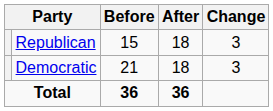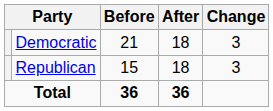rows swapped: Democratic <-> Republican
